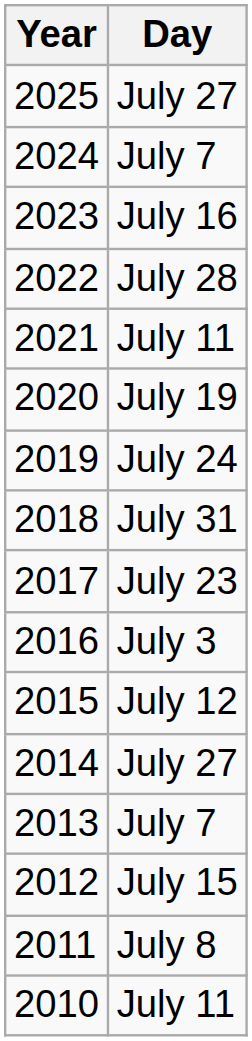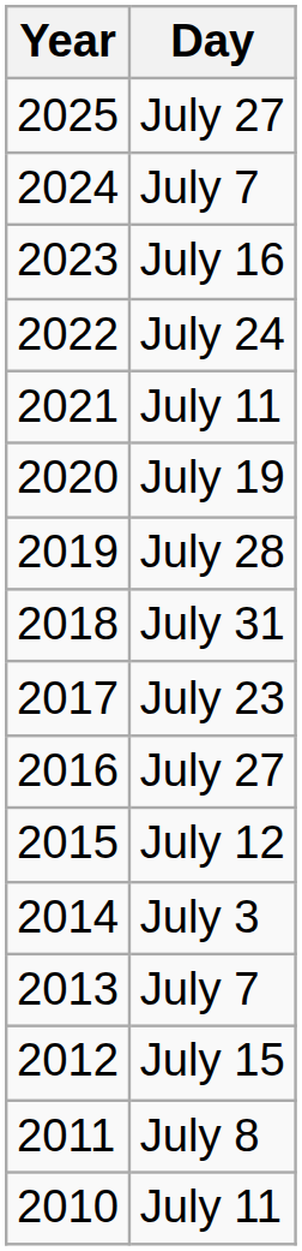2022 | Day: July 28 -> July 24
2019 | Day: July 24 -> July 28
2016 | Day: July 3 -> July 27
2014 | Day: July 27 -> July 3
